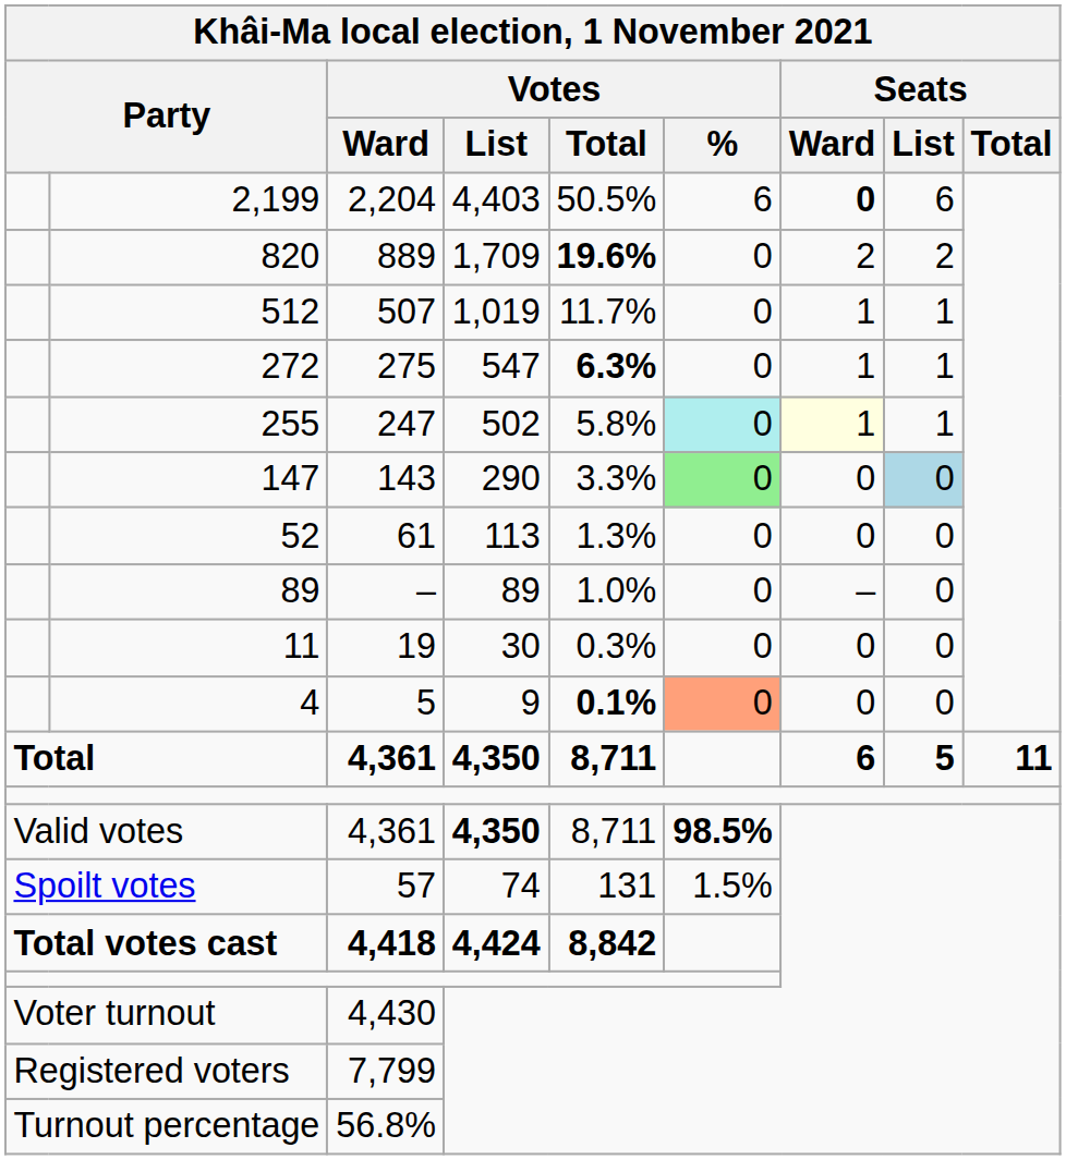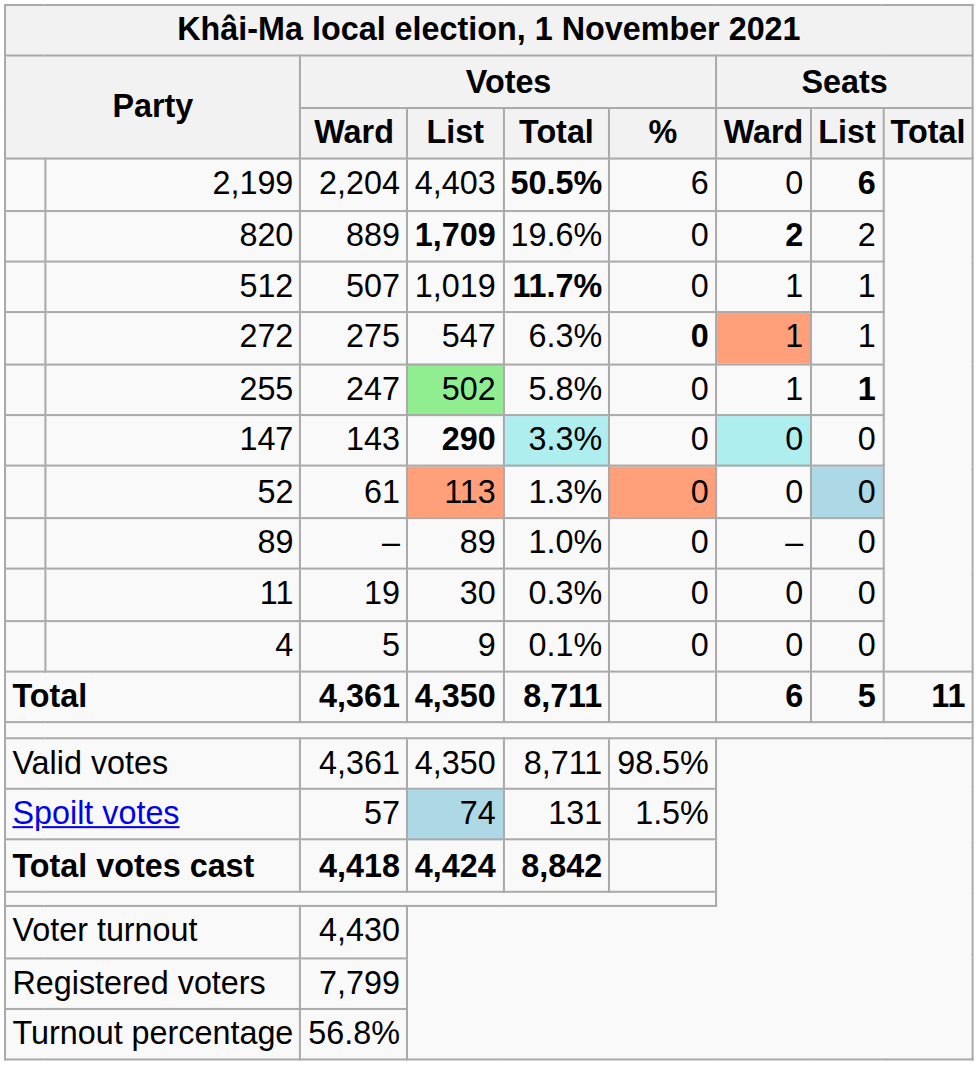2,199 | Votes / Total: normal -> bold
2,199 | Seats / Ward: bold -> normal
2,199 | Seats / List: normal -> bold
820 | Votes / List: normal -> bold
820 | Votes / Total: bold -> normal
820 | Seats / Ward: normal -> bold
512 | Votes / Total: normal -> bold
272 | Votes / Total: bold -> normal
272 | Votes / %: normal -> bold
272 | Seats / Ward: no background -> lightsalmon background
255 | Votes / List: no background -> lightgreen background
255 | Votes / %: paleturquoise background -> no background
255 | Seats / Ward: lightyellow background -> no background
255 | Seats / List: normal -> bold
147 | Votes / List: normal -> bold
147 | Votes / Total: no background -> paleturquoise background
147 | Votes / %: lightgreen background -> no background
147 | Seats / Ward: no background -> paleturquoise background
147 | Seats / List: lightblue background -> no background
52 | Votes / List: no background -> lightsalmon background
52 | Votes / %: no background -> lightsalmon background
52 | Seats / List: no background -> lightblue background
4 | Votes / Total: bold -> normal
4 | Votes / %: lightsalmon background -> no background
Valid votes | Votes / List: bold -> normal
Valid votes | Votes / %: bold -> normal
Spoilt votes | Votes / List: no background -> lightblue background
